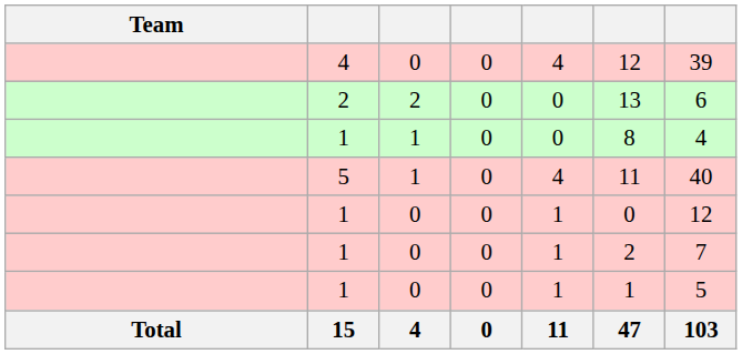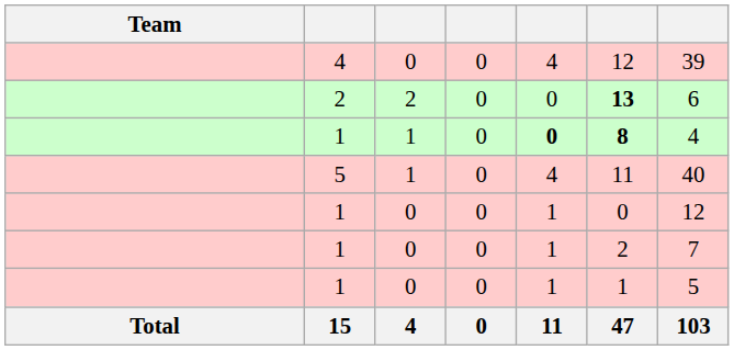row 3 | column 6: normal -> bold
row 4 | column 5: normal -> bold
row 4 | column 6: normal -> bold
